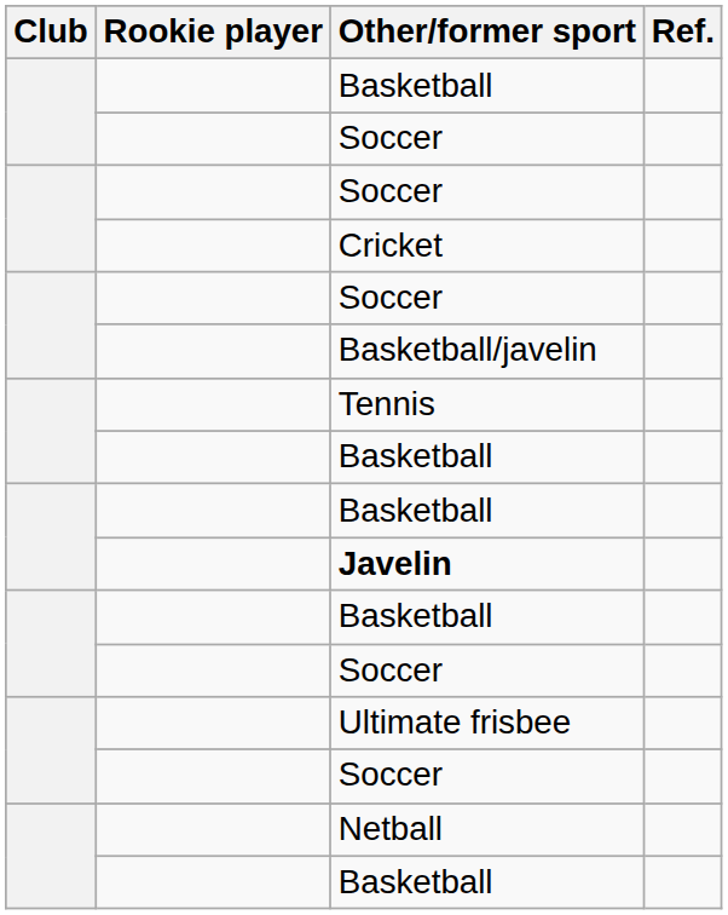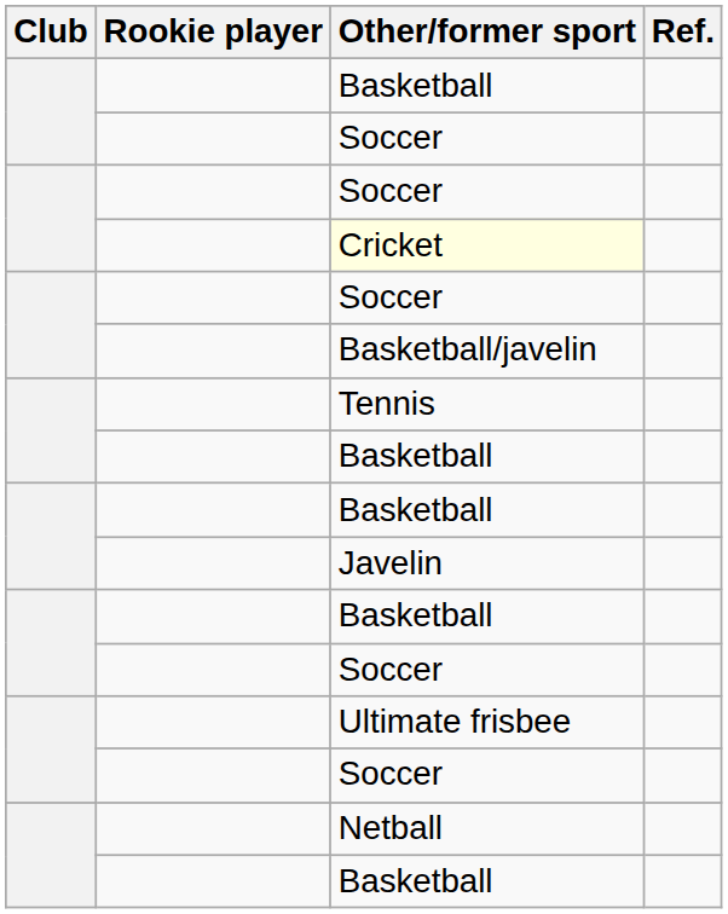Cricket | Other/former sport: no background -> lightyellow background
Javelin | Other/former sport: bold -> normal
